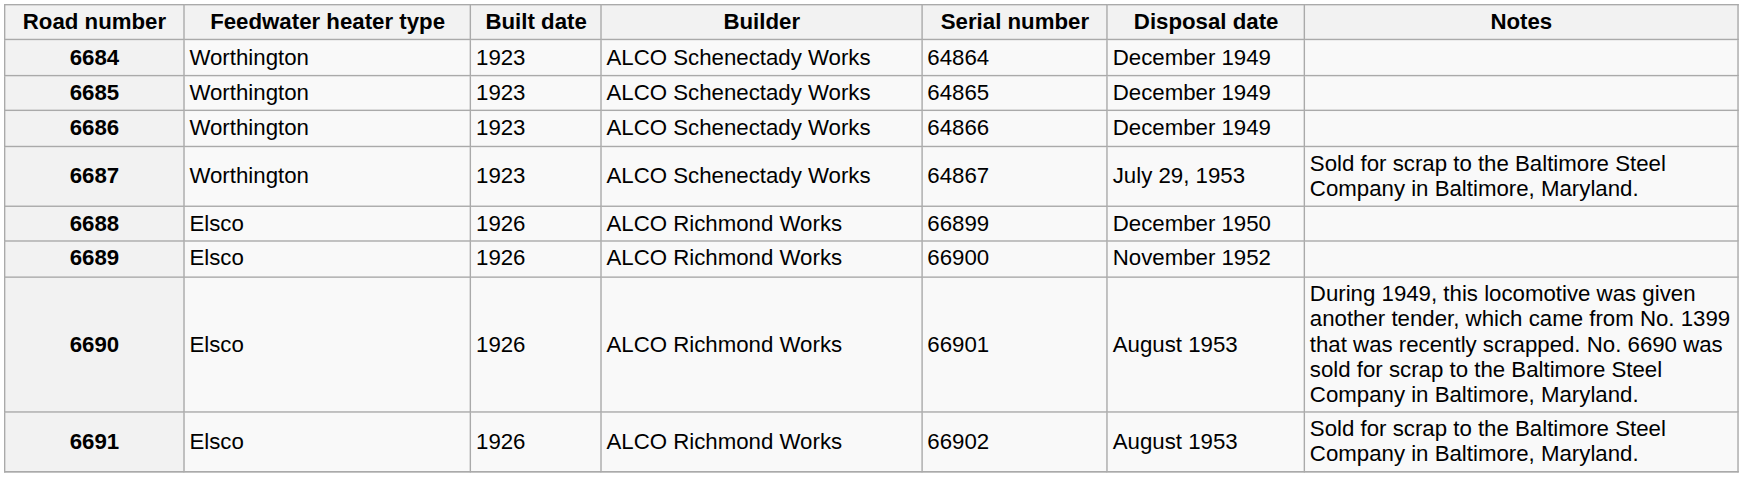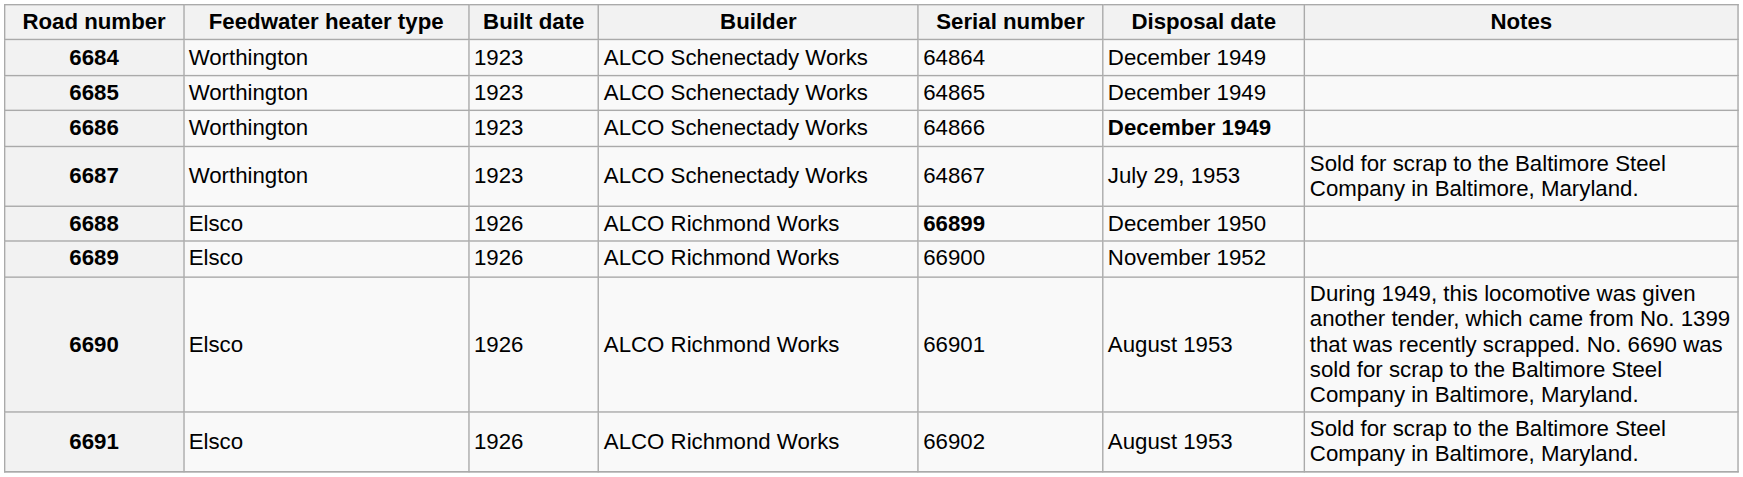6686 | Disposal date: normal -> bold
6688 | Serial number: normal -> bold
